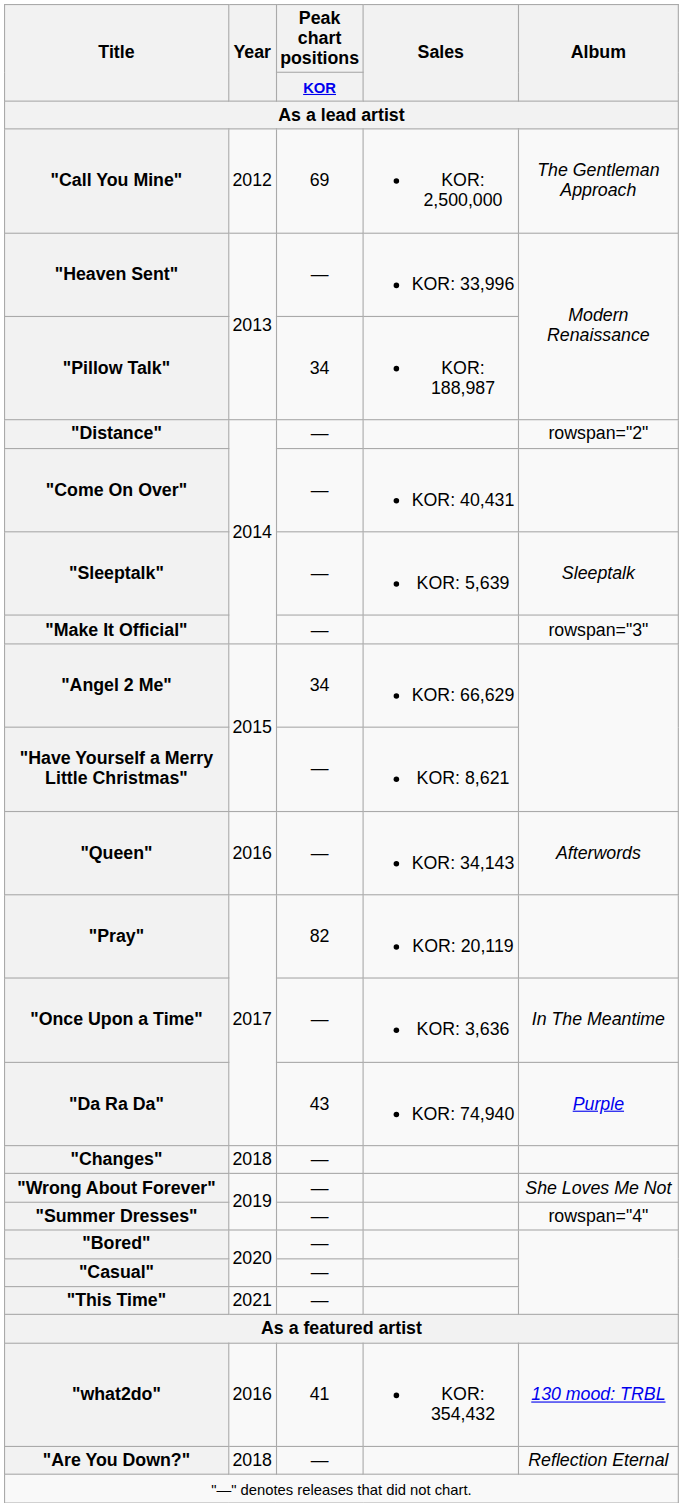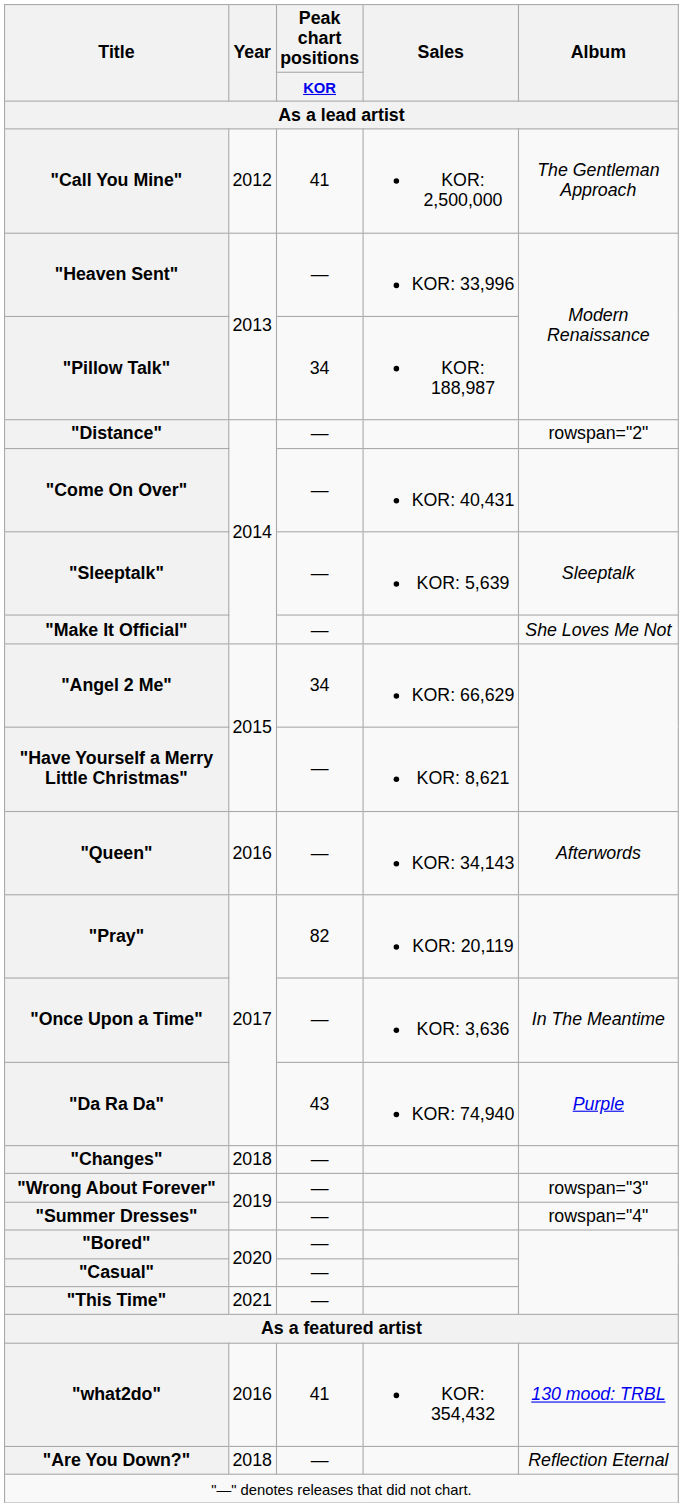"Call You Mine" | Peak chart positions / KOR: 69 -> 41
"Make It Official" | Album: rowspan="3" -> She Loves Me Not
"Wrong About Forever" | Album: She Loves Me Not -> rowspan="3"
